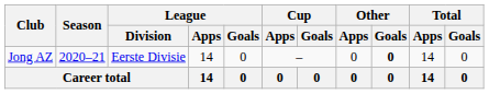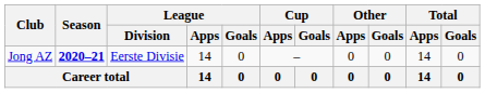Jong AZ | Season: normal -> bold
Jong AZ | Other / Goals: bold -> normal
